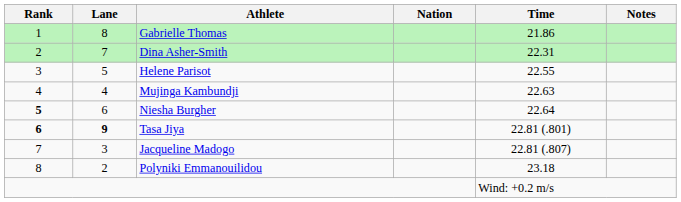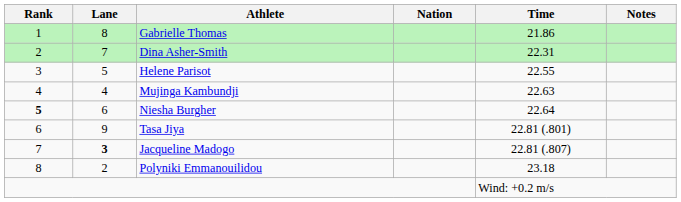Tasa Jiya | Rank: bold -> normal
Tasa Jiya | Lane: bold -> normal
Jacqueline Madogo | Lane: normal -> bold
